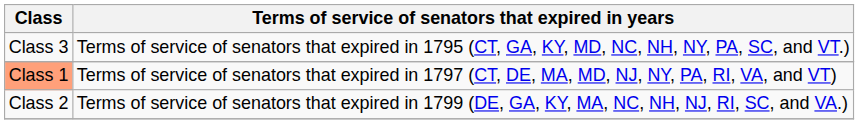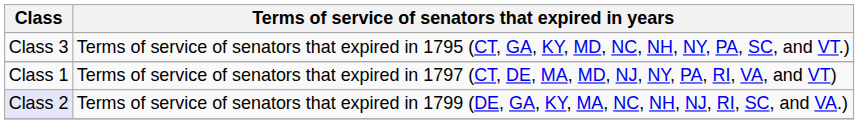Class 1 | Class: lightsalmon background -> no background
Class 2 | Class: no background -> lavender background
